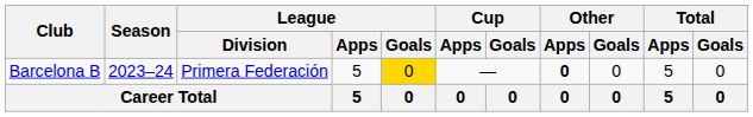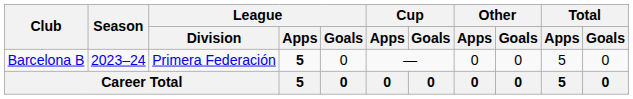Barcelona B | League / Apps: normal -> bold
Barcelona B | League / Goals: gold background -> no background
Barcelona B | Other / Apps: bold -> normal
